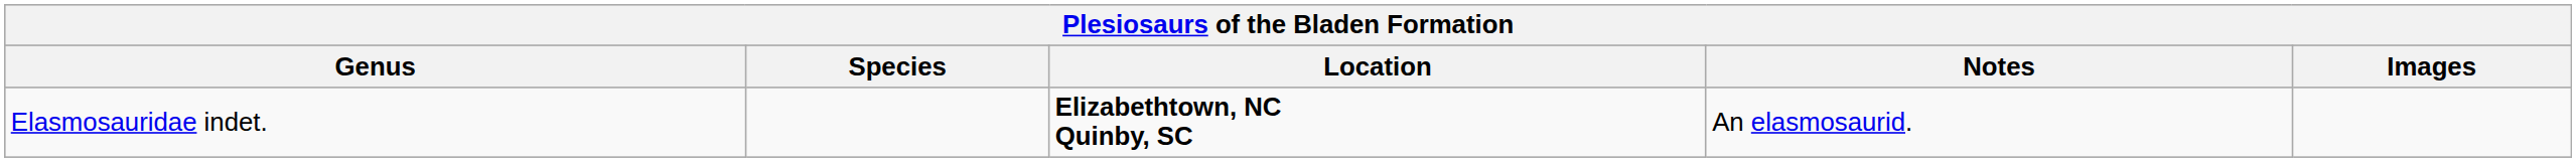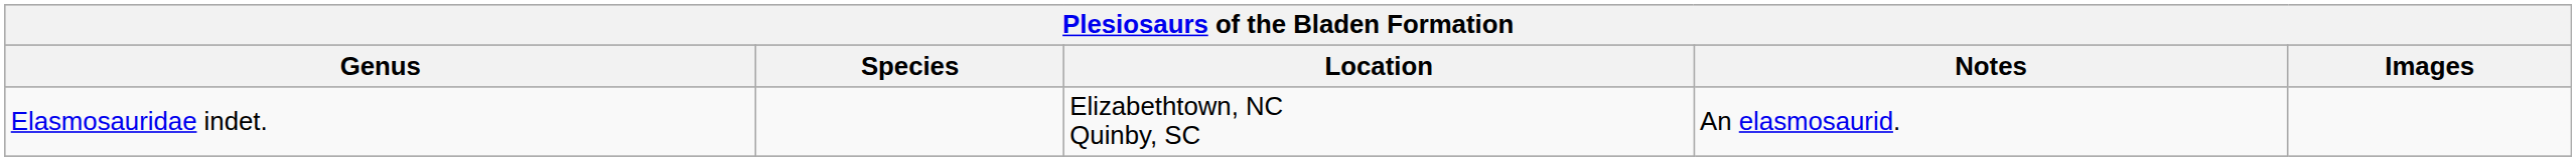Elasmosauridae indet. | Location: bold -> normal
